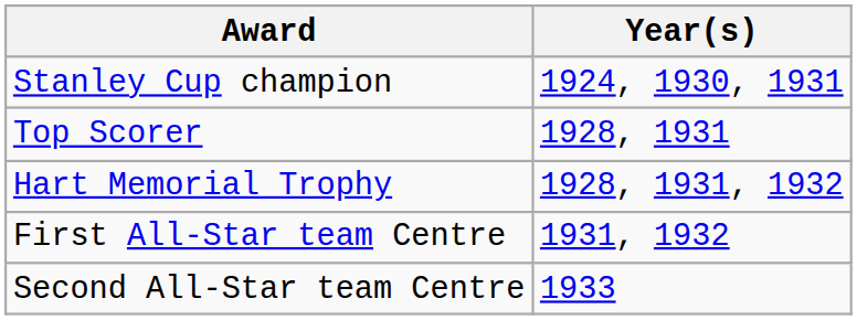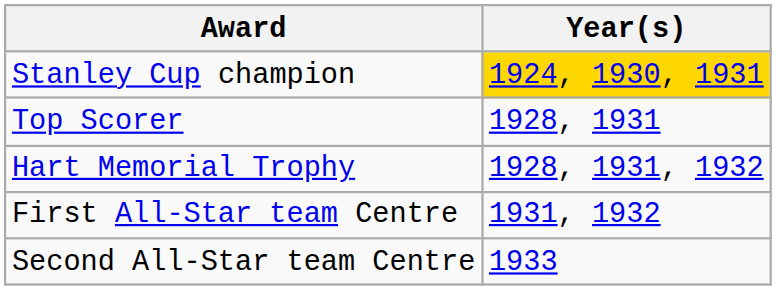Stanley Cup champion | Year(s): no background -> gold background
